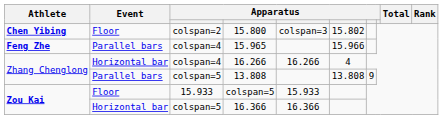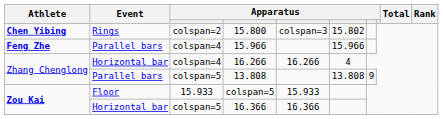row 3 | Event: Floor -> Rings
row 4 | column 4: 15.965 -> 15.966
